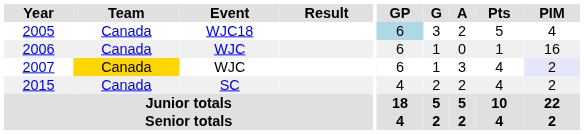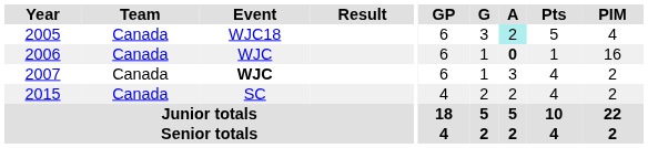2005 | GP: lightblue background -> no background
2005 | A: no background -> paleturquoise background
2006 | A: normal -> bold
2007 | Team: gold background -> no background
2007 | Event: normal -> bold
2007 | PIM: lavender background -> no background
